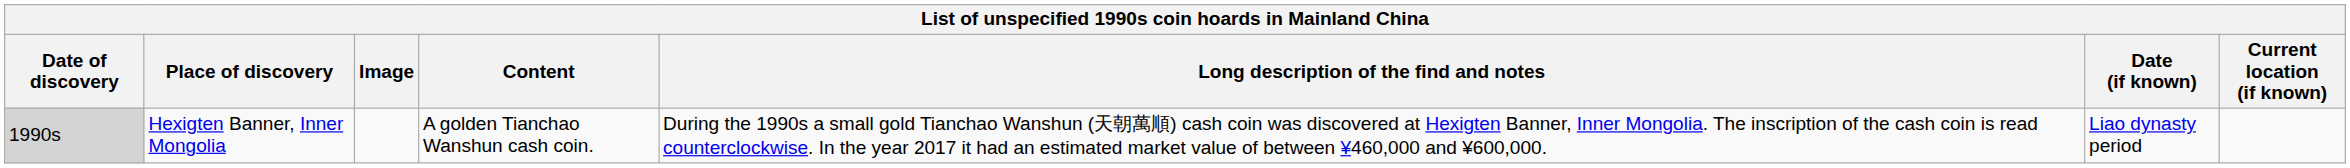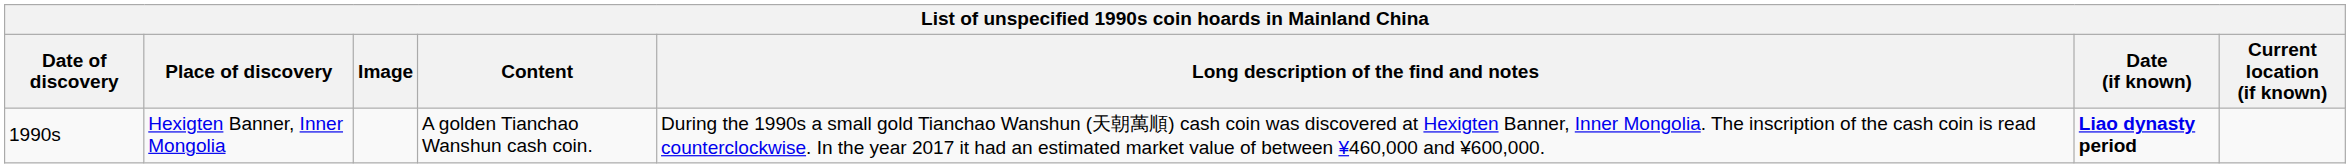Hexigten Banner, Inner Mongolia | Date of discovery: lightgrey background -> no background
Hexigten Banner, Inner Mongolia | Date (if known): normal -> bold
